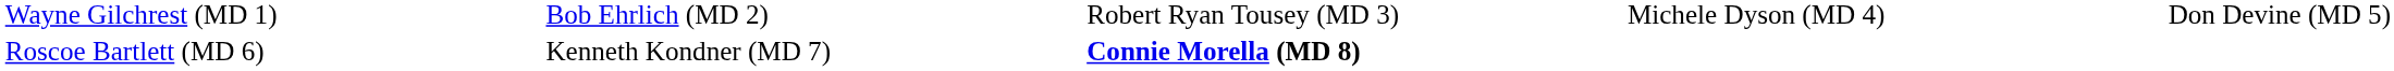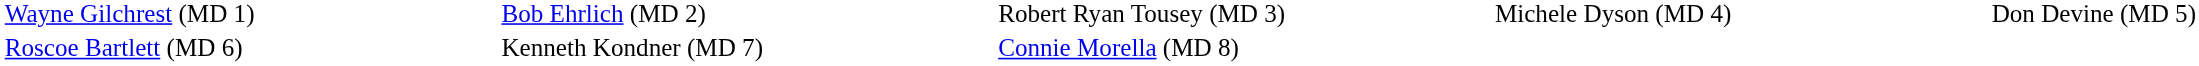Roscoe Bartlett (MD 6) | column 3: bold -> normal
